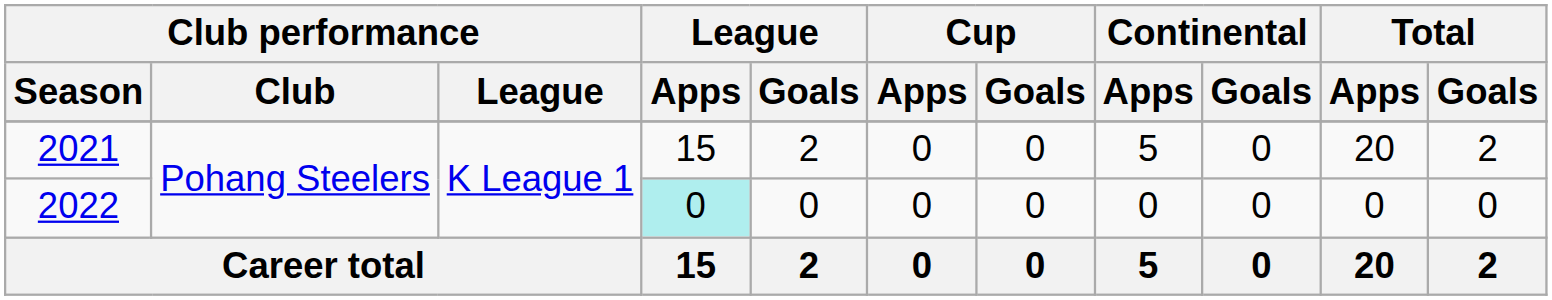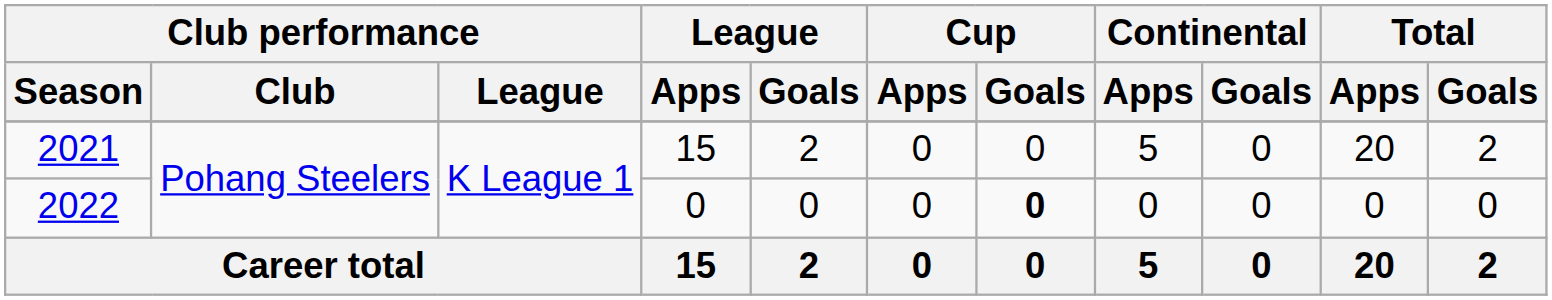2022 | League / Apps: paleturquoise background -> no background
2022 | Cup / Goals: normal -> bold
